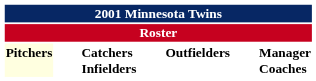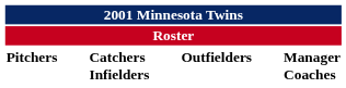Pitchers | column 1: lightyellow background -> no background
